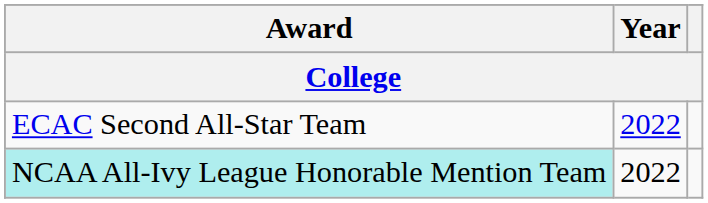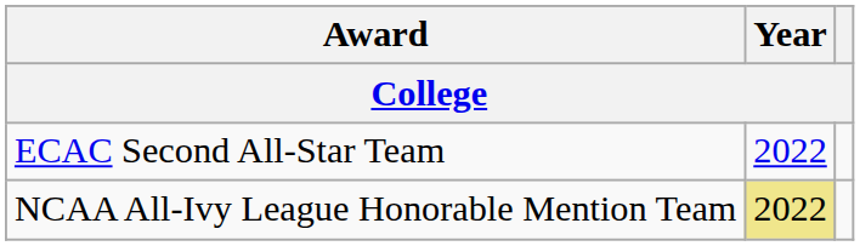row 4 | Award: paleturquoise background -> no background
row 4 | Year: no background -> khaki background
